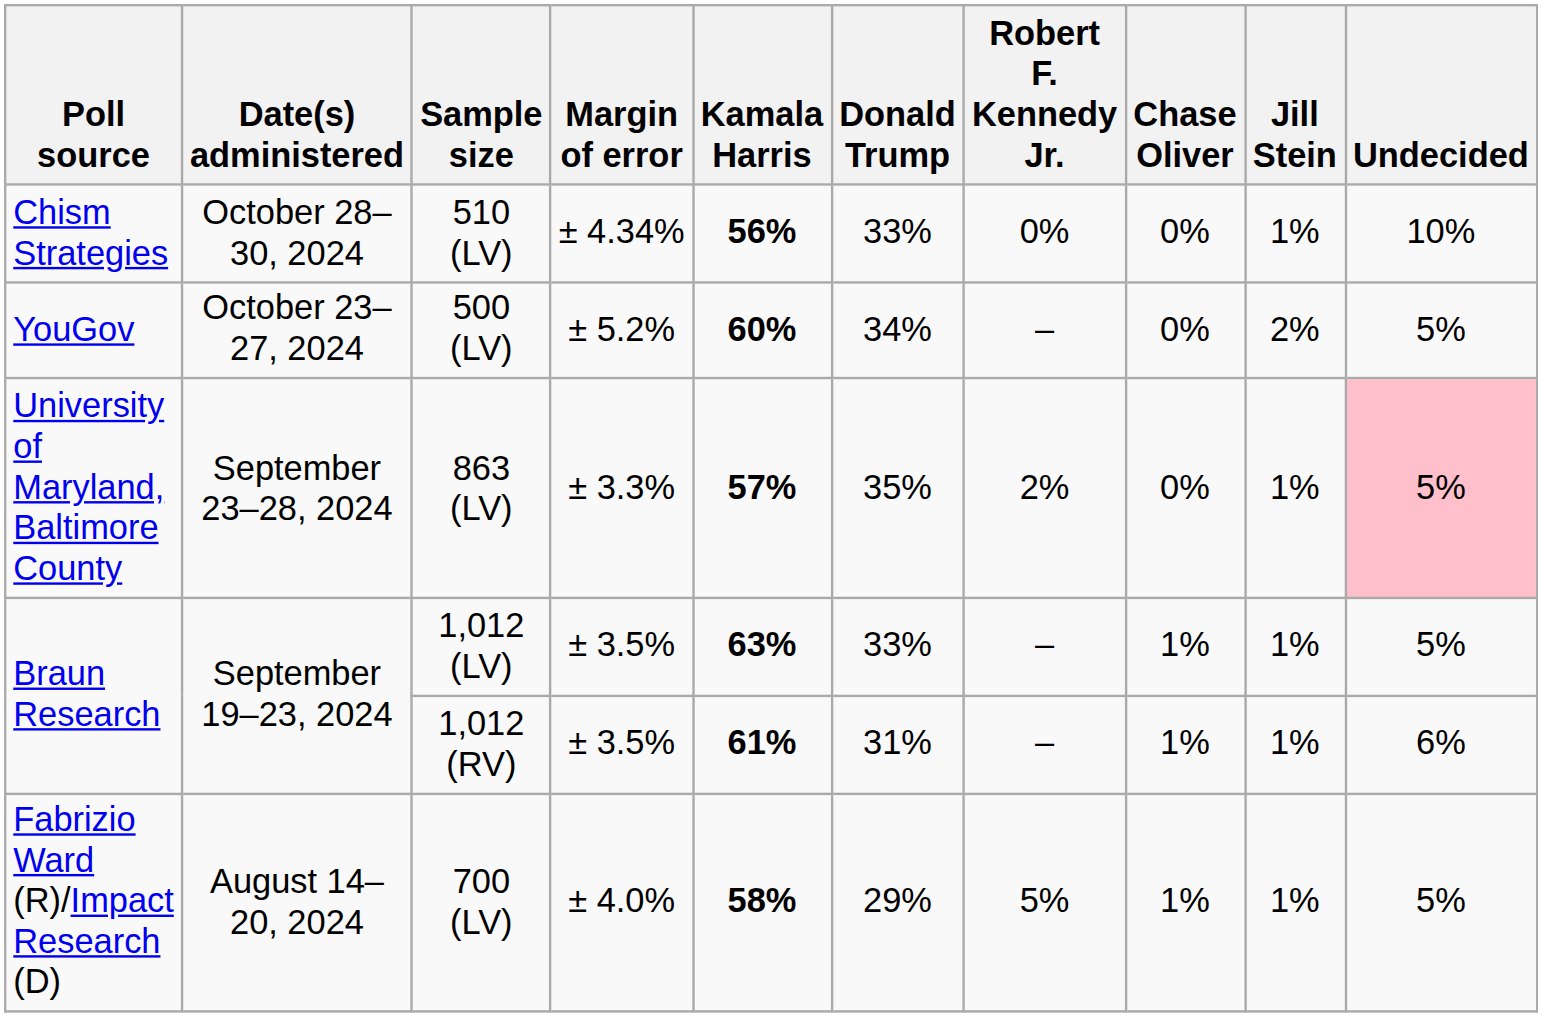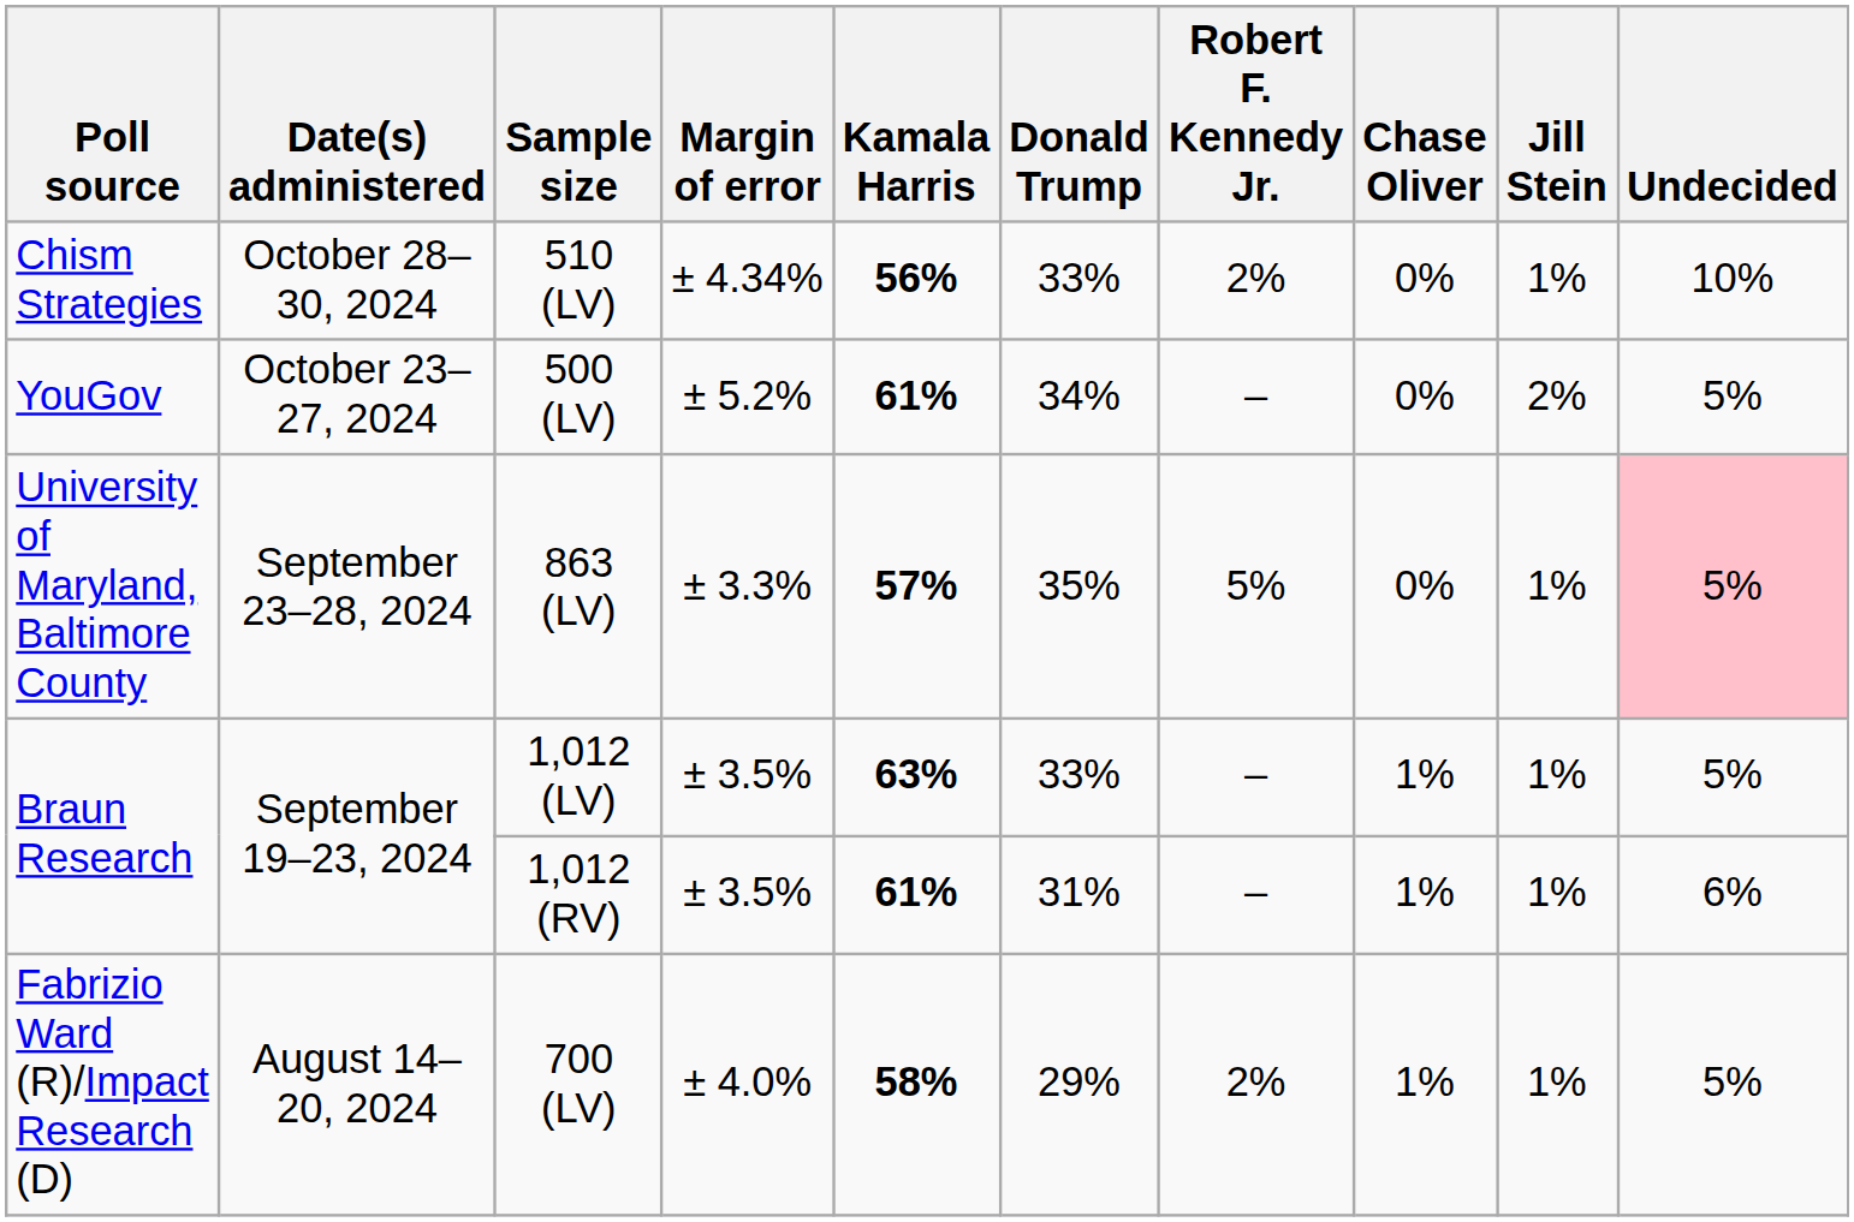510 (LV) | Robert F. Kennedy Jr.: 0% -> 2%
500 (LV) | Kamala Harris: 60% -> 61%
863 (LV) | Robert F. Kennedy Jr.: 2% -> 5%
700 (LV) | Robert F. Kennedy Jr.: 5% -> 2%
